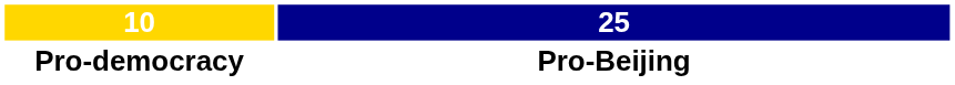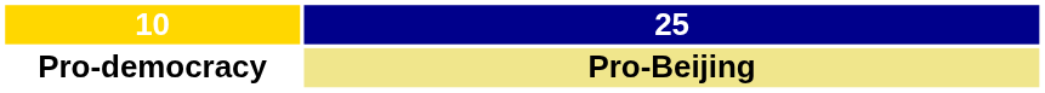Pro-democracy | 25: no background -> khaki background
